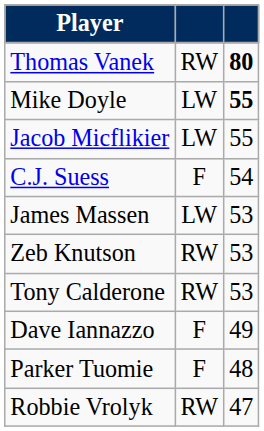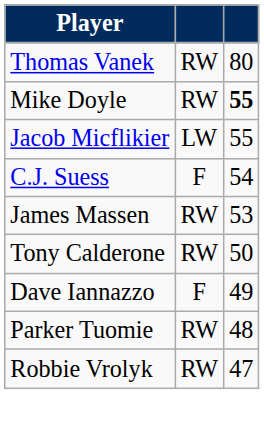Thomas Vanek | column 3: bold -> normal
Mike Doyle | column 2: LW -> RW
James Massen | column 2: LW -> RW
- row: Zeb Knutson | RW | 53
Tony Calderone | column 3: 53 -> 50
Parker Tuomie | column 2: F -> RW
